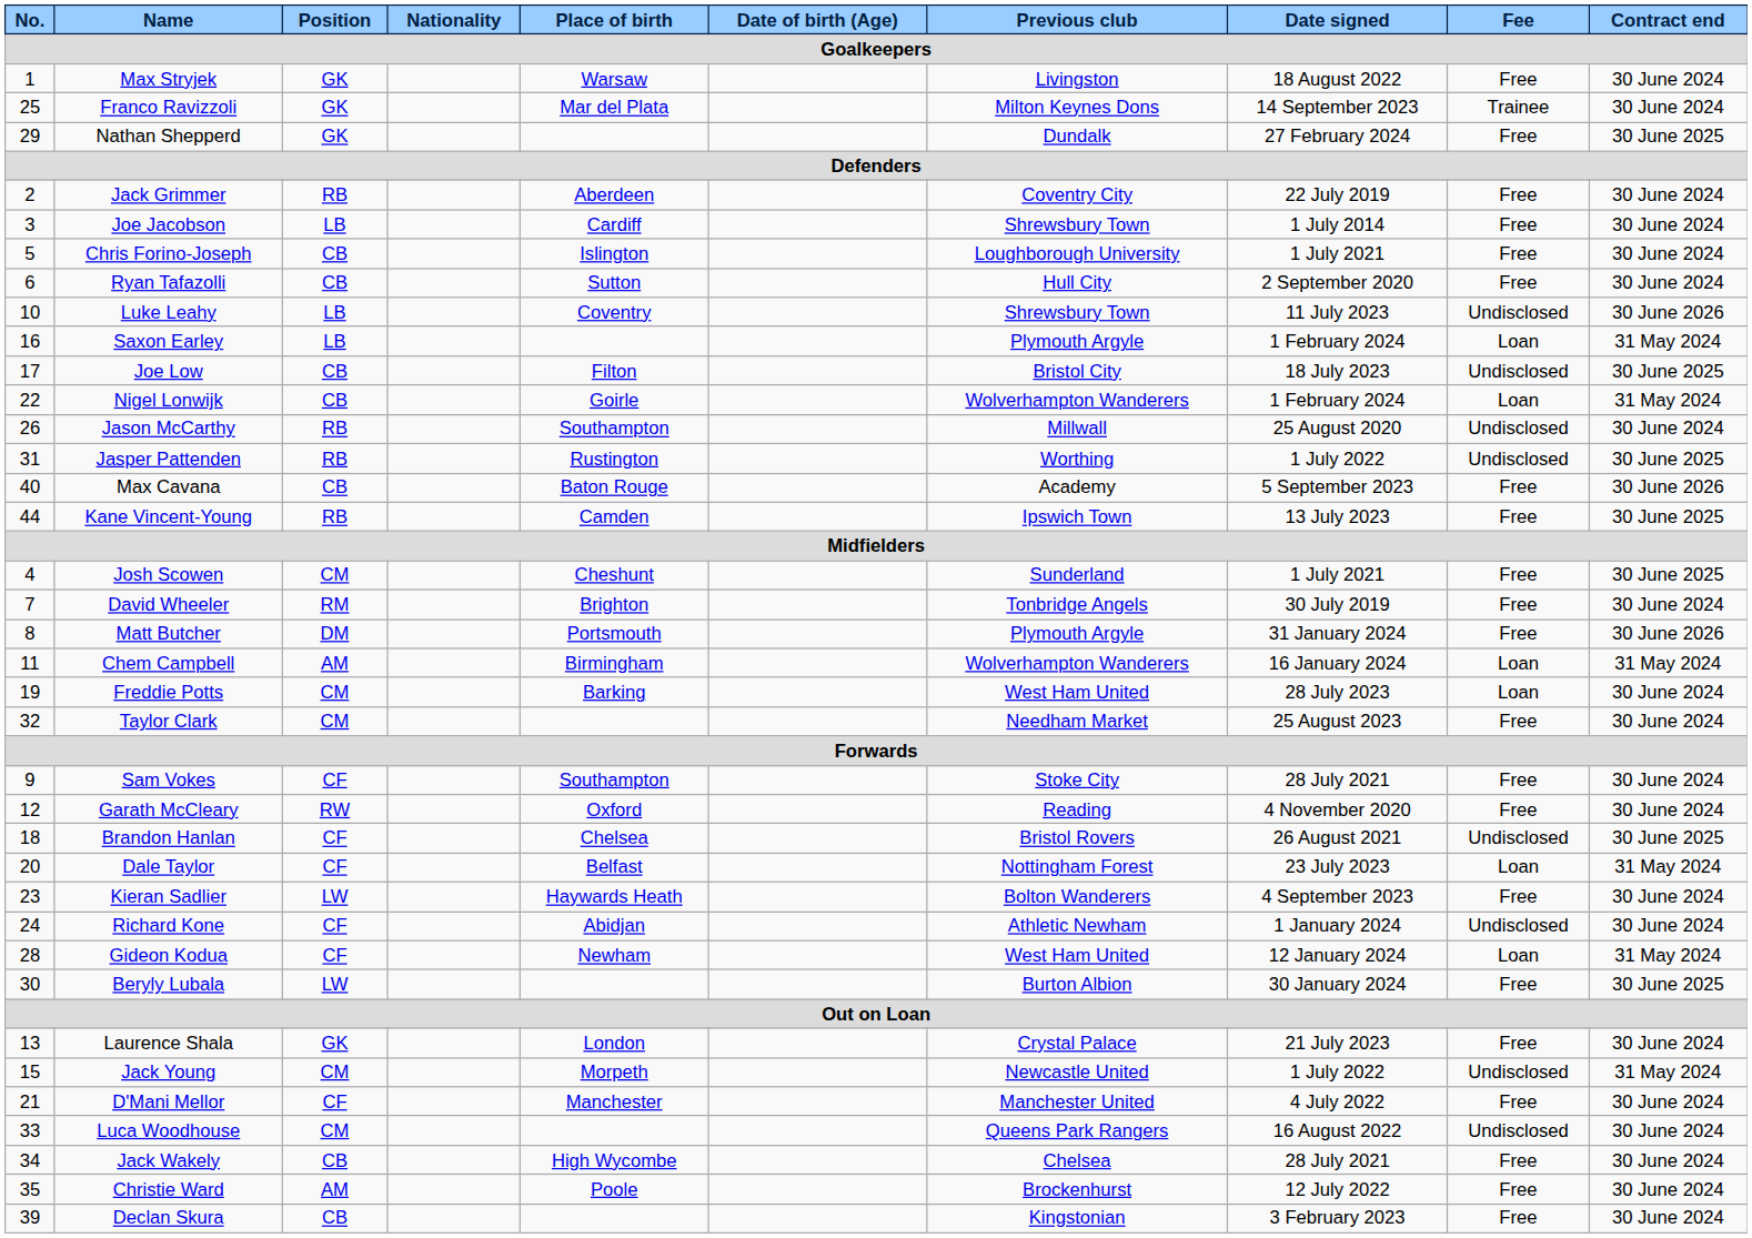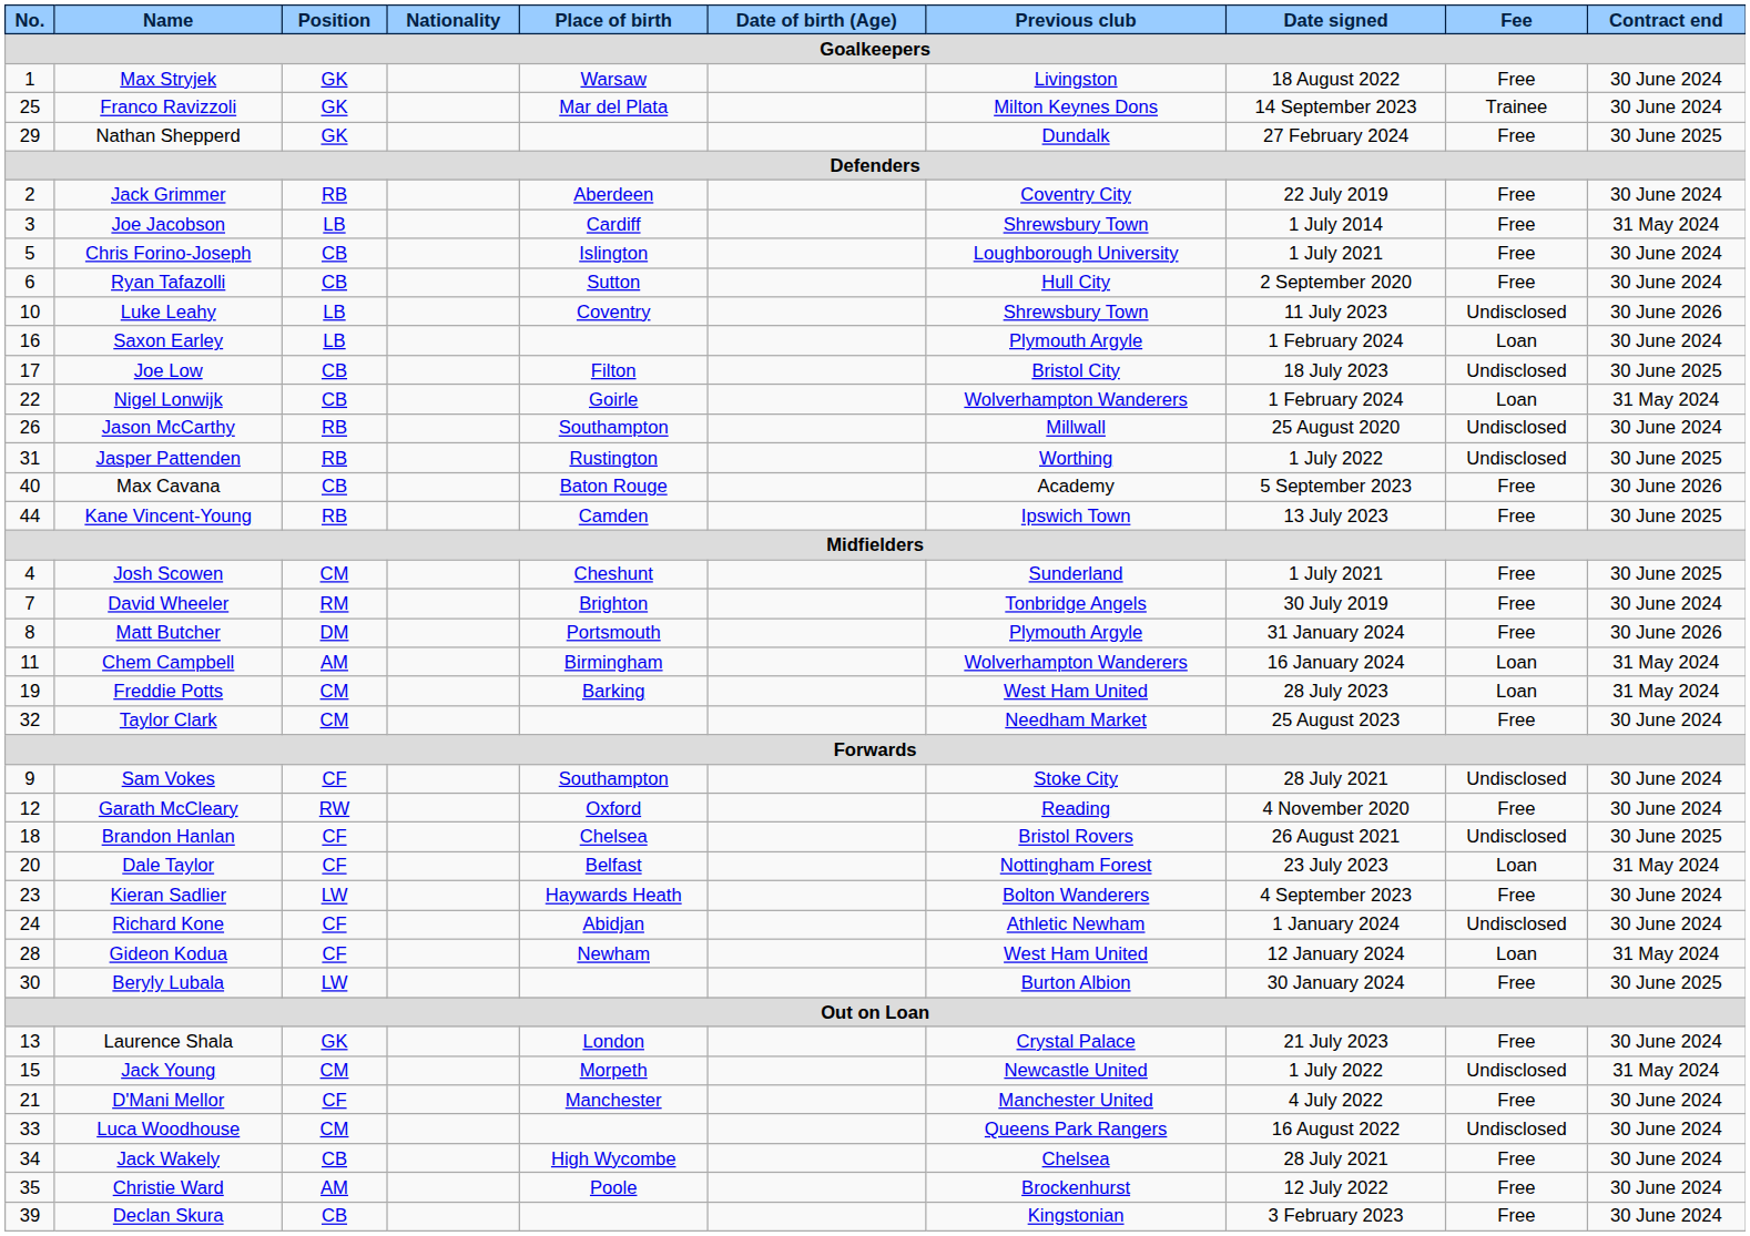Joe Jacobson | Contract end: 30 June 2024 -> 31 May 2024
Saxon Earley | Contract end: 31 May 2024 -> 30 June 2024
Freddie Potts | Contract end: 30 June 2024 -> 31 May 2024
Sam Vokes | Fee: Free -> Undisclosed
